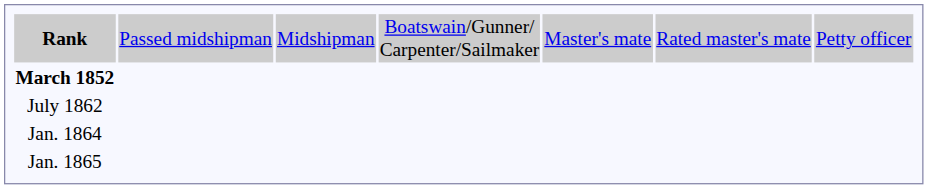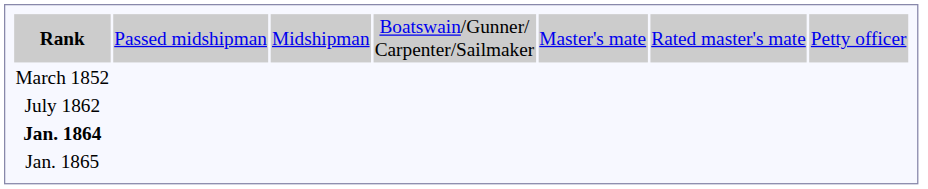March 1852 | column 1: bold -> normal
Jan. 1864 | column 1: normal -> bold
